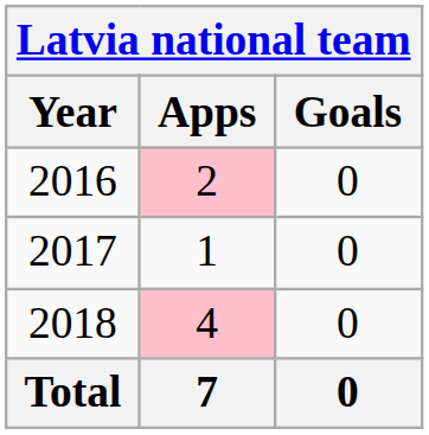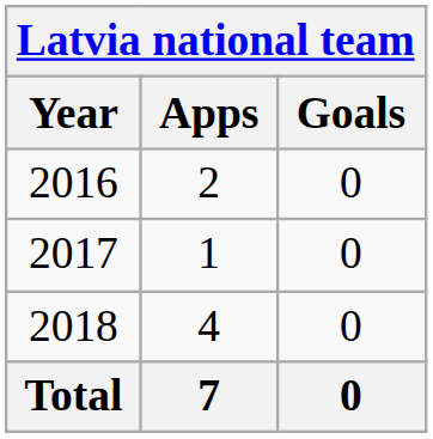2016 | Apps: pink background -> no background
2018 | Apps: pink background -> no background
